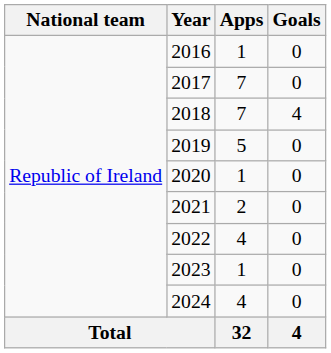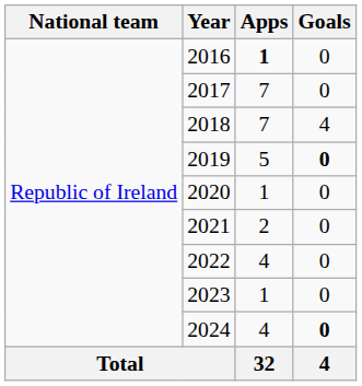2016 | Apps: normal -> bold
2019 | Goals: normal -> bold
2024 | Goals: normal -> bold
